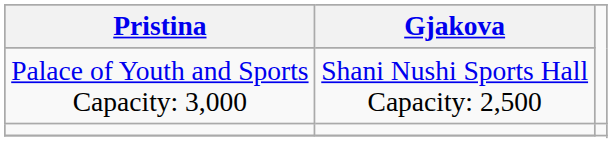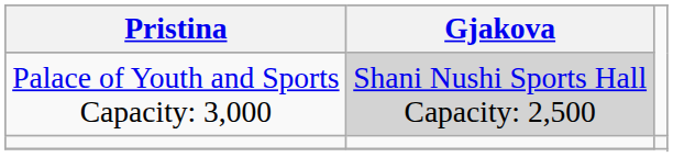Palace of Youth and Sports Capacity: 3,000 | Gjakova: no background -> lightgrey background
